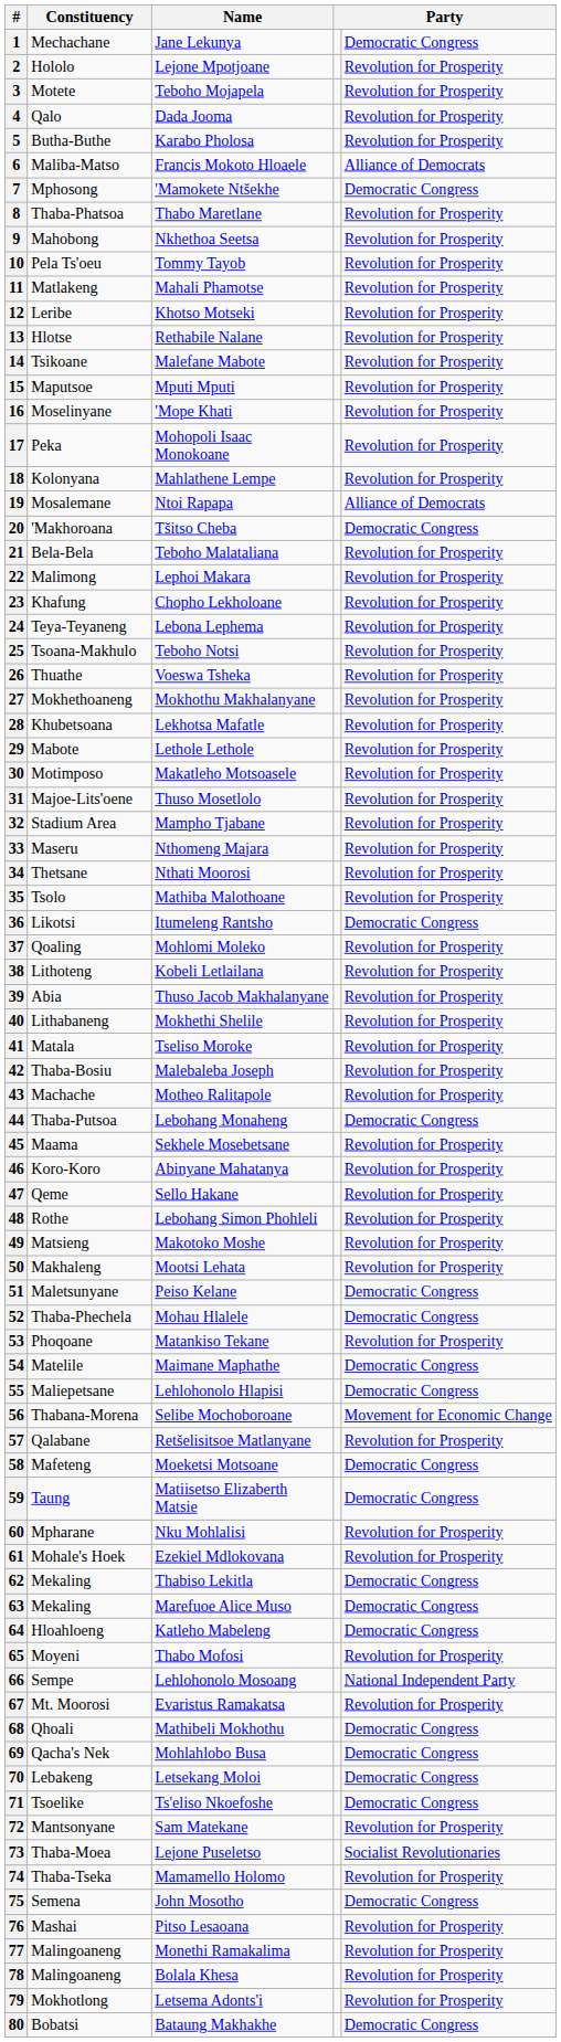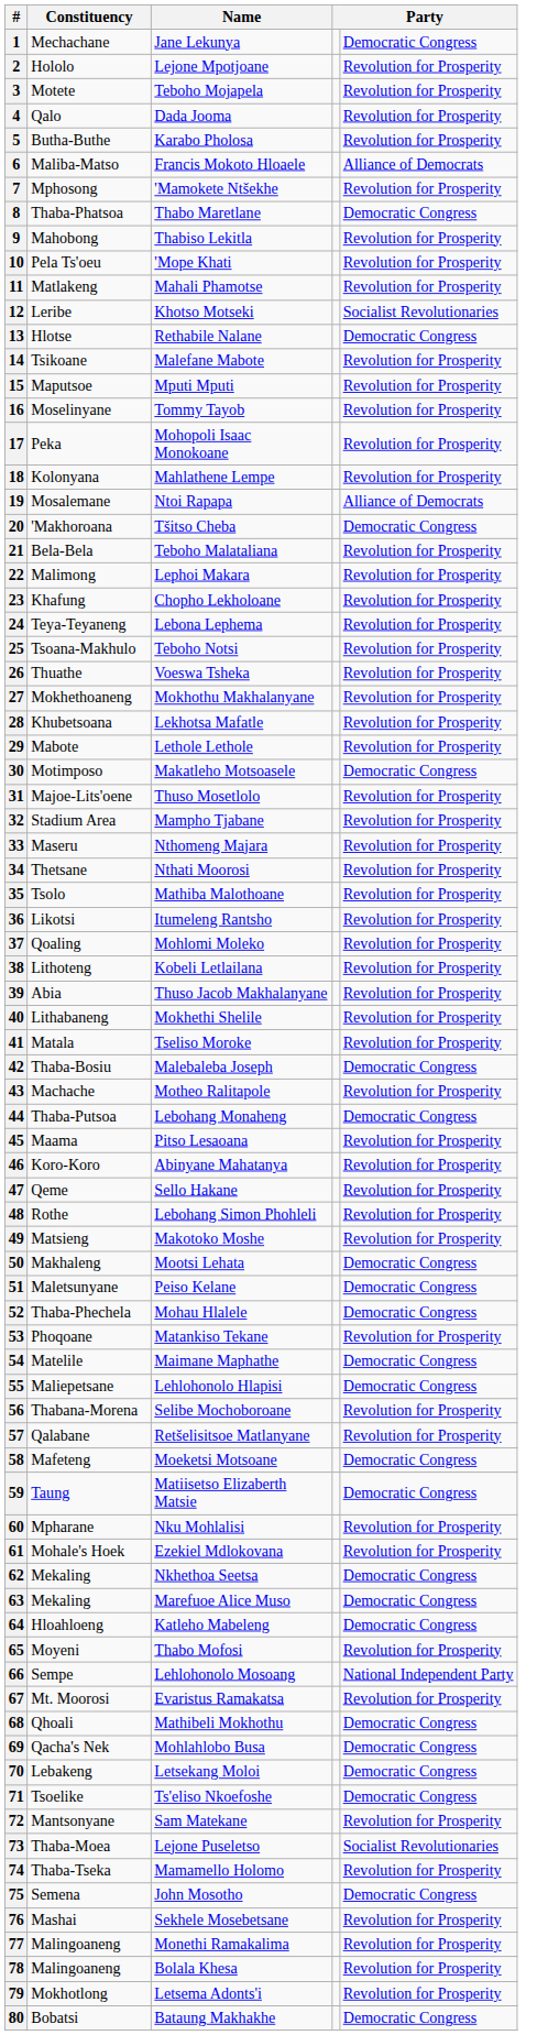7 | column 5: Democratic Congress -> Revolution for Prosperity
8 | column 5: Revolution for Prosperity -> Democratic Congress
9 | Name: Nkhethoa Seetsa -> Thabiso Lekitla
10 | Name: Tommy Tayob -> 'Mope Khati
12 | column 5: Revolution for Prosperity -> Socialist Revolutionaries
13 | column 5: Revolution for Prosperity -> Democratic Congress
16 | Name: 'Mope Khati -> Tommy Tayob
30 | column 5: Revolution for Prosperity -> Democratic Congress
36 | column 5: Democratic Congress -> Revolution for Prosperity
42 | column 5: Revolution for Prosperity -> Democratic Congress
45 | Name: Sekhele Mosebetsane -> Pitso Lesaoana
50 | column 5: Revolution for Prosperity -> Democratic Congress
56 | column 5: Movement for Economic Change -> Revolution for Prosperity
62 | Name: Thabiso Lekitla -> Nkhethoa Seetsa
76 | Name: Pitso Lesaoana -> Sekhele Mosebetsane
